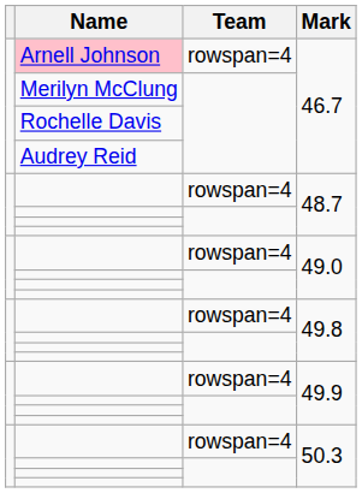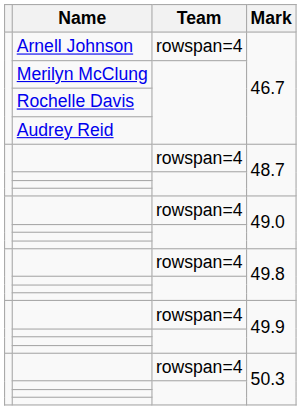rowspan=4 / 46.7 | Name: pink background -> no background
